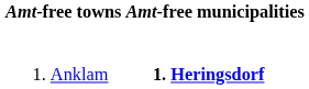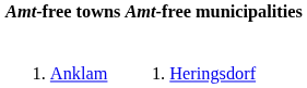Anklam | Amt-free municipalities: bold -> normal
